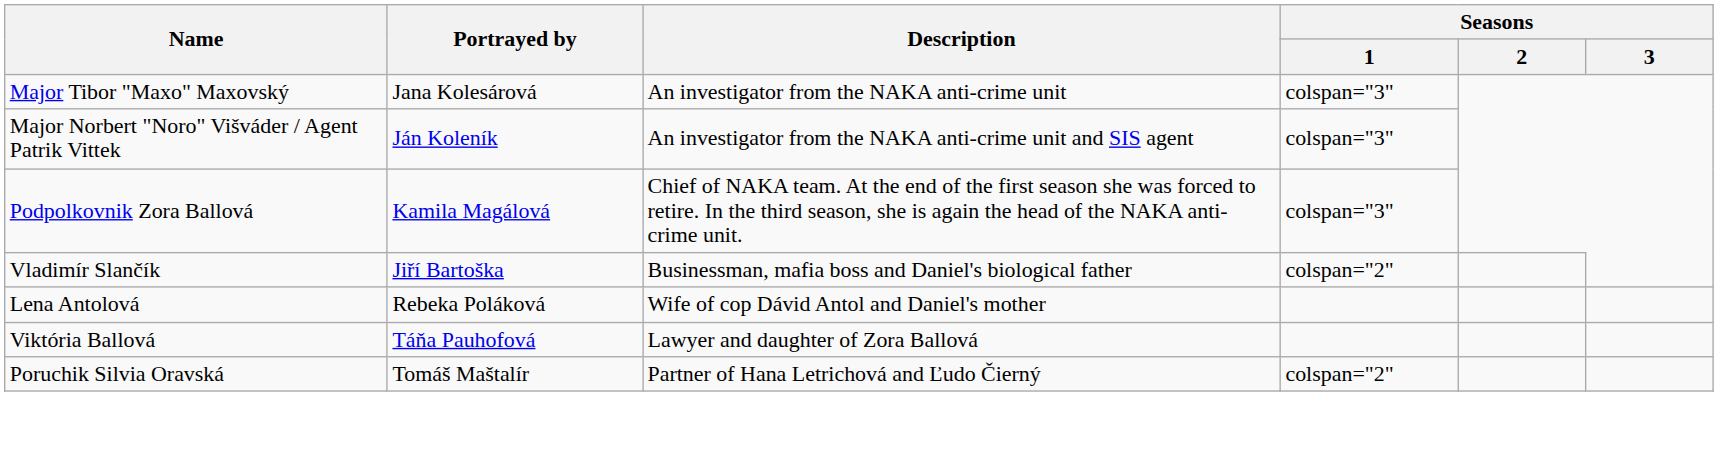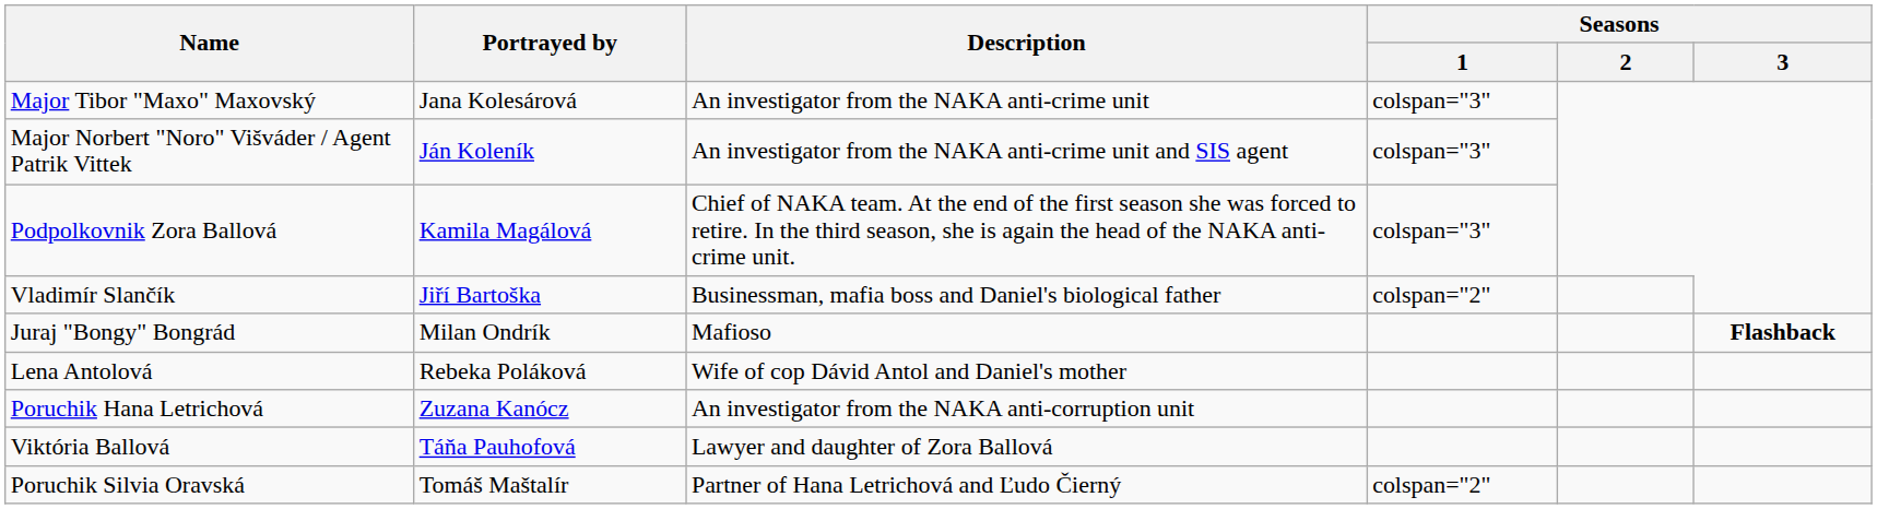+ row: Juraj "Bongy" Bongrád | Milan Ondrík | Mafioso | Flashback
+ row: Poruchik Hana Letrichová | Zuzana Kanócz | An investigator from the NAKA anti-corruption unit
